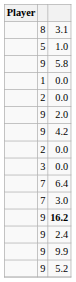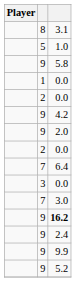rows swapped: 4.2 <-> 2.0
rows swapped: 6.4 <-> 3 / 0.0
